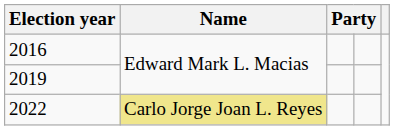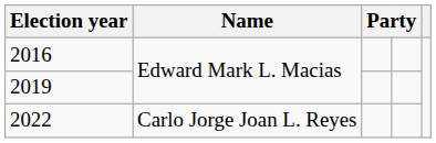2022 | Name: khaki background -> no background
